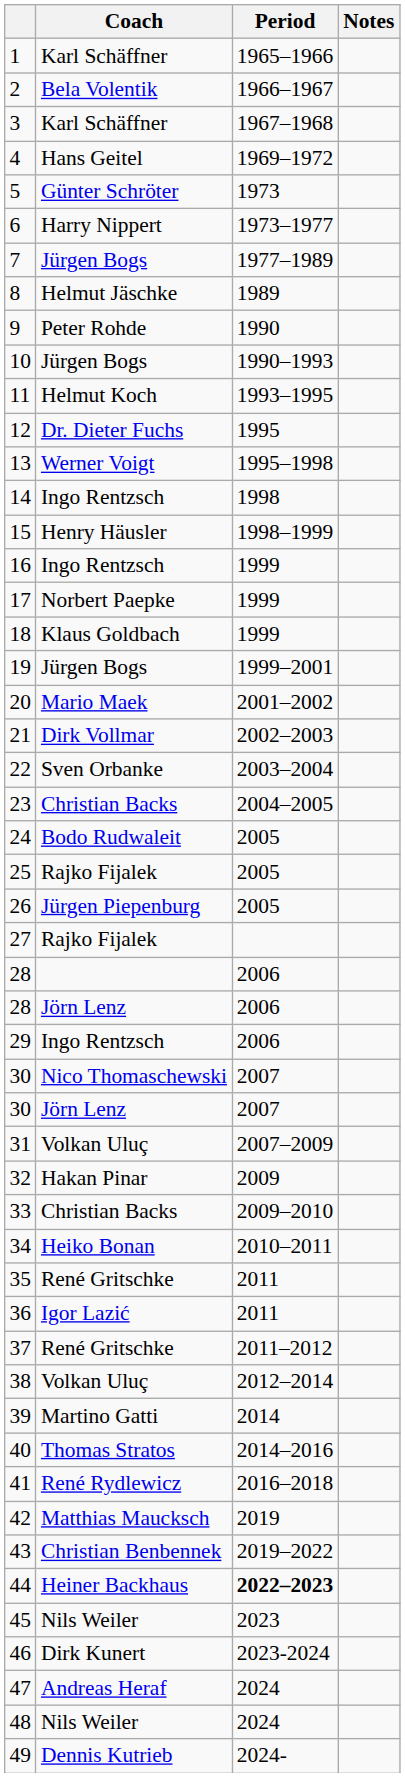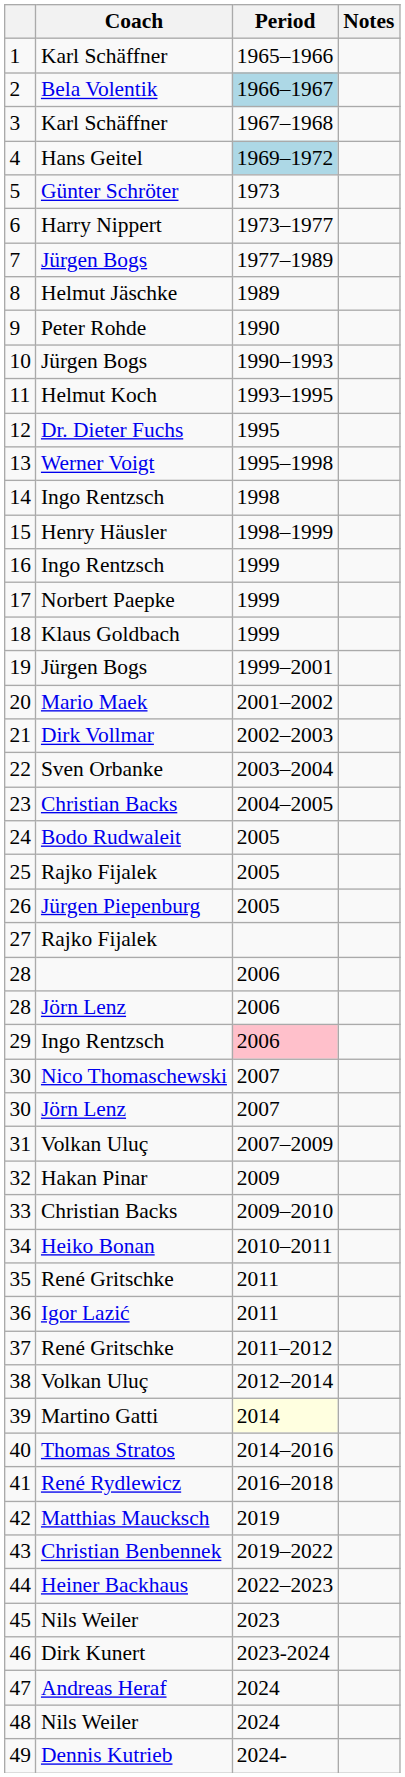2 | Period: no background -> lightblue background
4 | Period: no background -> lightblue background
29 | Period: no background -> pink background
39 | Period: no background -> lightyellow background
44 | Period: bold -> normal
